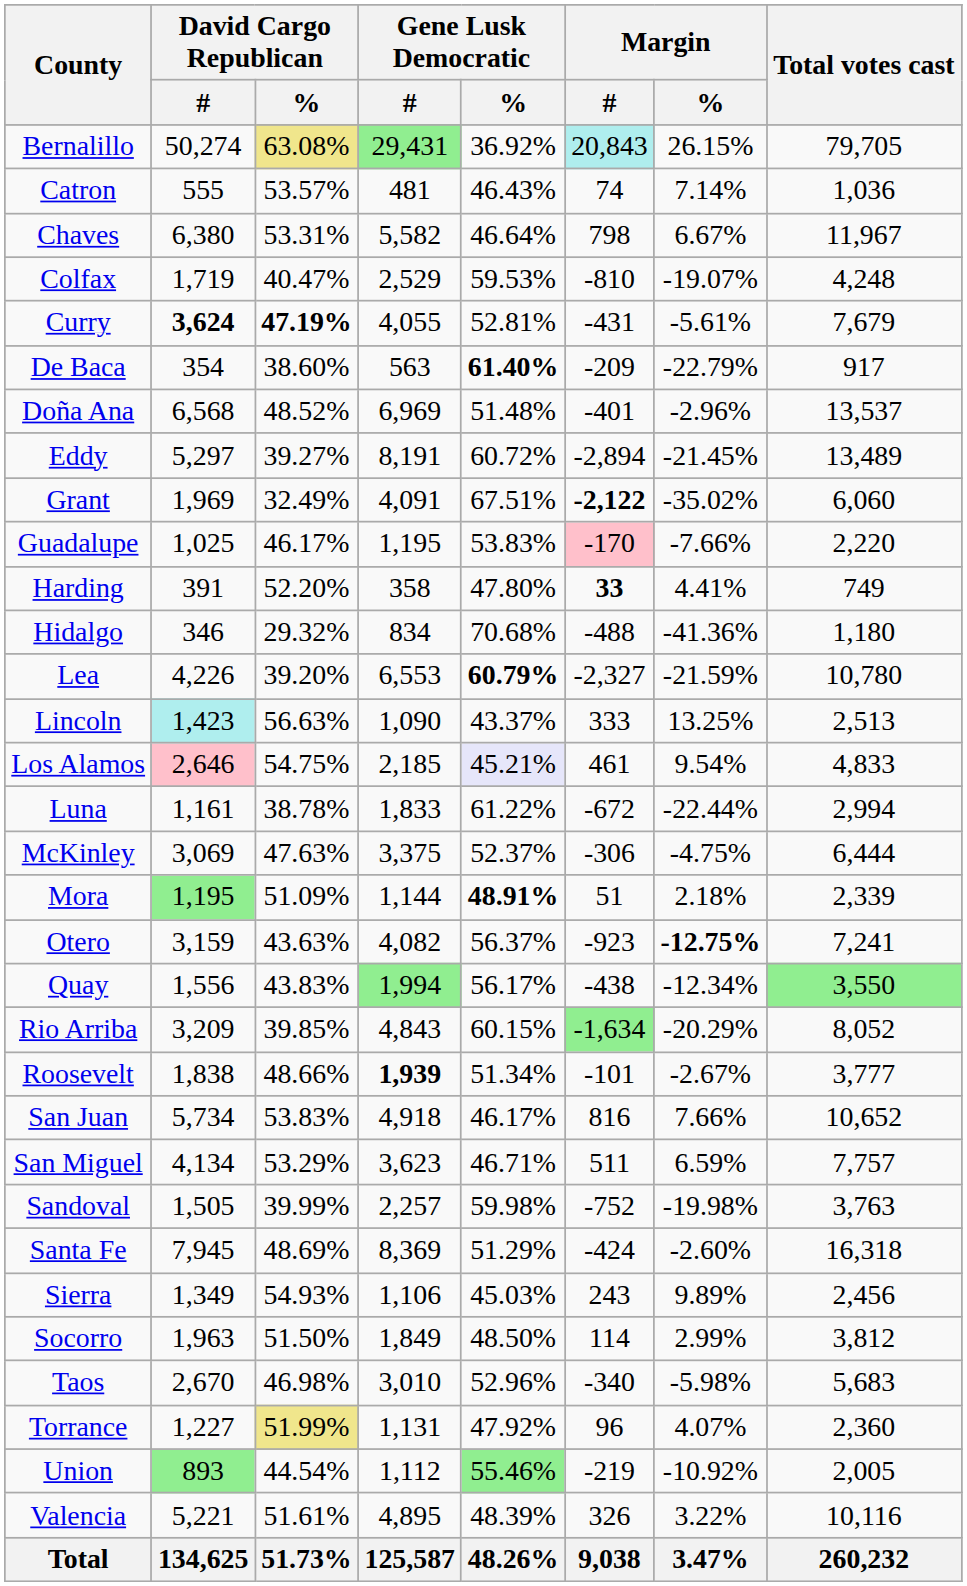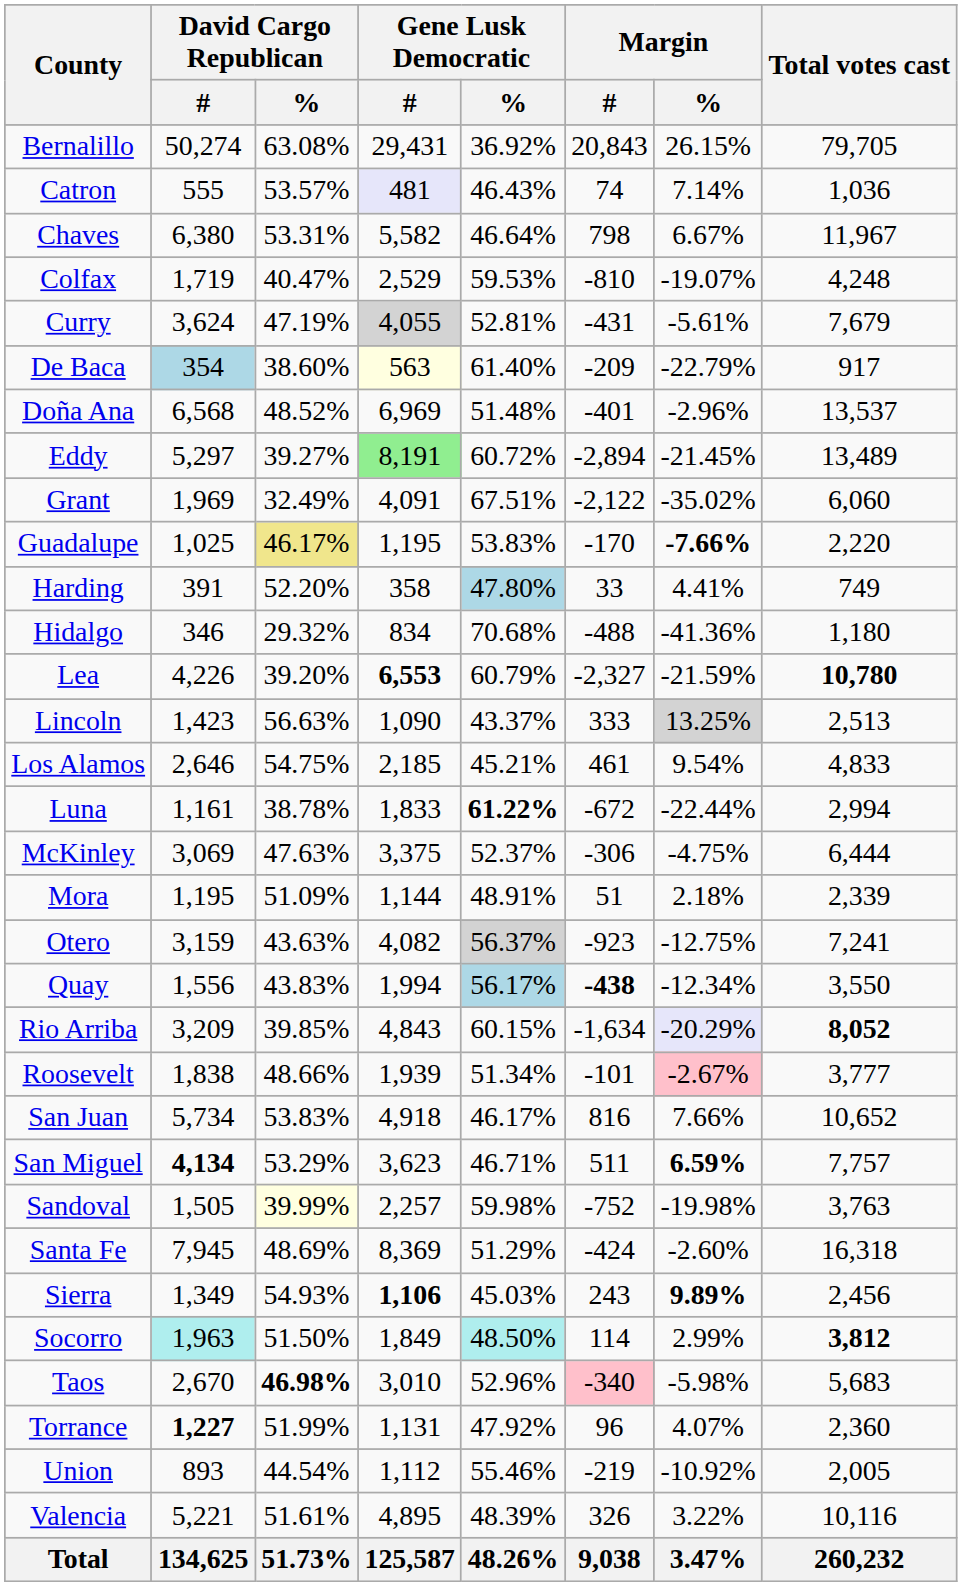Bernalillo | David Cargo Republican / %: khaki background -> no background
Bernalillo | Gene Lusk Democratic / #: lightgreen background -> no background
Bernalillo | Margin / #: paleturquoise background -> no background
Catron | Gene Lusk Democratic / #: no background -> lavender background
Curry | David Cargo Republican / #: bold -> normal
Curry | David Cargo Republican / %: bold -> normal
Curry | Gene Lusk Democratic / #: no background -> lightgrey background
De Baca | David Cargo Republican / #: no background -> lightblue background
De Baca | Gene Lusk Democratic / #: no background -> lightyellow background
De Baca | Gene Lusk Democratic / %: bold -> normal
Eddy | Gene Lusk Democratic / #: no background -> lightgreen background
Grant | Margin / #: bold -> normal
Guadalupe | David Cargo Republican / %: no background -> khaki background
Guadalupe | Margin / #: pink background -> no background
Guadalupe | Margin / %: normal -> bold
Harding | Gene Lusk Democratic / %: no background -> lightblue background
Harding | Margin / #: bold -> normal
Lea | Gene Lusk Democratic / #: normal -> bold
Lea | Gene Lusk Democratic / %: bold -> normal
Lea | Total votes cast: normal -> bold
Lincoln | David Cargo Republican / #: paleturquoise background -> no background
Lincoln | Margin / %: no background -> lightgrey background
Los Alamos | David Cargo Republican / #: pink background -> no background
Los Alamos | Gene Lusk Democratic / %: lavender background -> no background
Luna | Gene Lusk Democratic / %: normal -> bold
Mora | David Cargo Republican / #: lightgreen background -> no background
Mora | Gene Lusk Democratic / %: bold -> normal
Otero | Gene Lusk Democratic / %: no background -> lightgrey background
Otero | Margin / %: bold -> normal
Quay | Gene Lusk Democratic / #: lightgreen background -> no background
Quay | Gene Lusk Democratic / %: no background -> lightblue background
Quay | Margin / #: normal -> bold
Quay | Total votes cast: lightgreen background -> no background
Rio Arriba | Margin / #: lightgreen background -> no background
Rio Arriba | Margin / %: no background -> lavender background
Rio Arriba | Total votes cast: normal -> bold
Roosevelt | Gene Lusk Democratic / #: bold -> normal
Roosevelt | Margin / %: no background -> pink background
San Miguel | David Cargo Republican / #: normal -> bold
San Miguel | Margin / %: normal -> bold
Sandoval | David Cargo Republican / %: no background -> lightyellow background
Sierra | Gene Lusk Democratic / #: normal -> bold
Sierra | Margin / %: normal -> bold
Socorro | David Cargo Republican / #: no background -> paleturquoise background
Socorro | Gene Lusk Democratic / %: no background -> paleturquoise background
Socorro | Total votes cast: normal -> bold
Taos | David Cargo Republican / %: normal -> bold
Taos | Margin / #: no background -> pink background
Torrance | David Cargo Republican / #: normal -> bold
Torrance | David Cargo Republican / %: khaki background -> no background
Union | David Cargo Republican / #: lightgreen background -> no background
Union | Gene Lusk Democratic / %: lightgreen background -> no background
